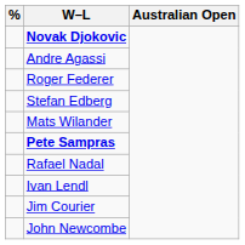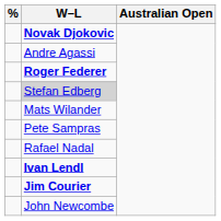Roger Federer | W–L: normal -> bold
Stefan Edberg | W–L: no background -> lightgrey background
Pete Sampras | W–L: bold -> normal
Ivan Lendl | W–L: normal -> bold
Jim Courier | W–L: normal -> bold
